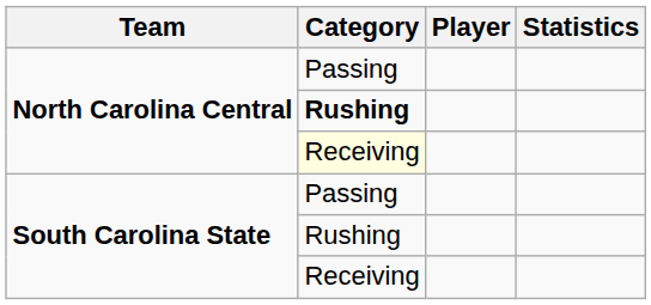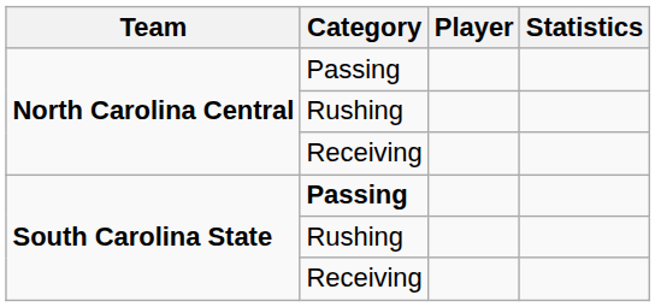North Carolina Central / Rushing | Category: bold -> normal
North Carolina Central / Receiving | Category: lightyellow background -> no background
South Carolina State / Passing | Category: normal -> bold
